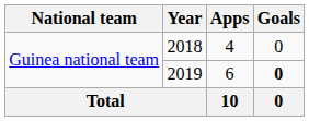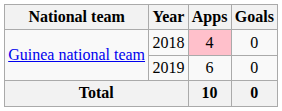2018 | Apps: no background -> pink background
2019 | Goals: bold -> normal
